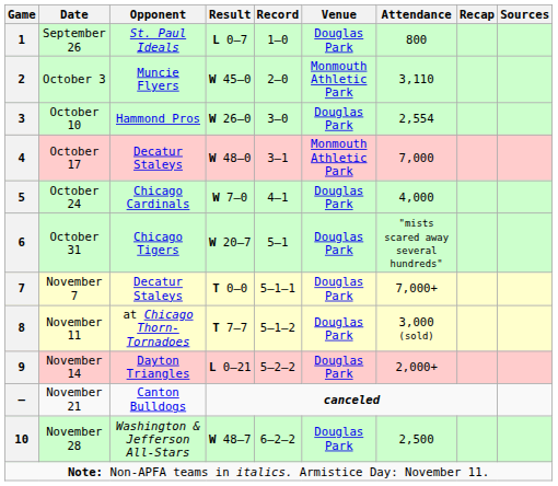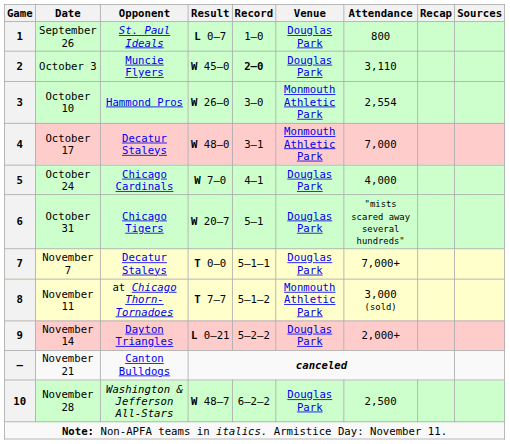2 | Record: normal -> bold
2 | Venue: Monmouth Athletic Park -> Douglas Park
3 | Venue: Douglas Park -> Monmouth Athletic Park
8 | Venue: Douglas Park -> Monmouth Athletic Park
